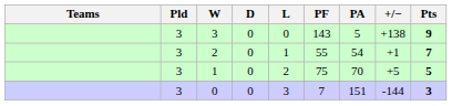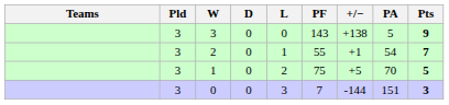columns swapped: PA <-> +/−
